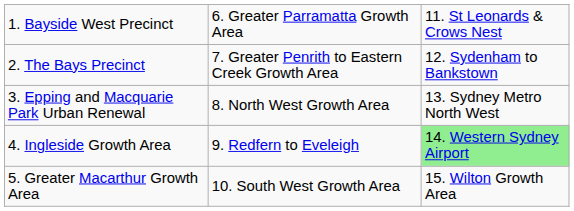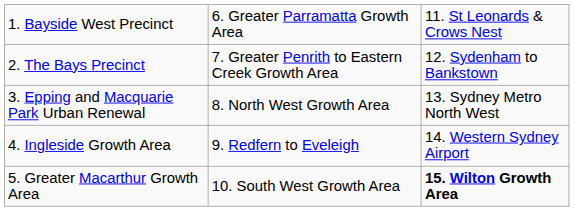4. Ingleside Growth Area | column 3: lightgreen background -> no background
5. Greater Macarthur Growth Area | column 3: normal -> bold
